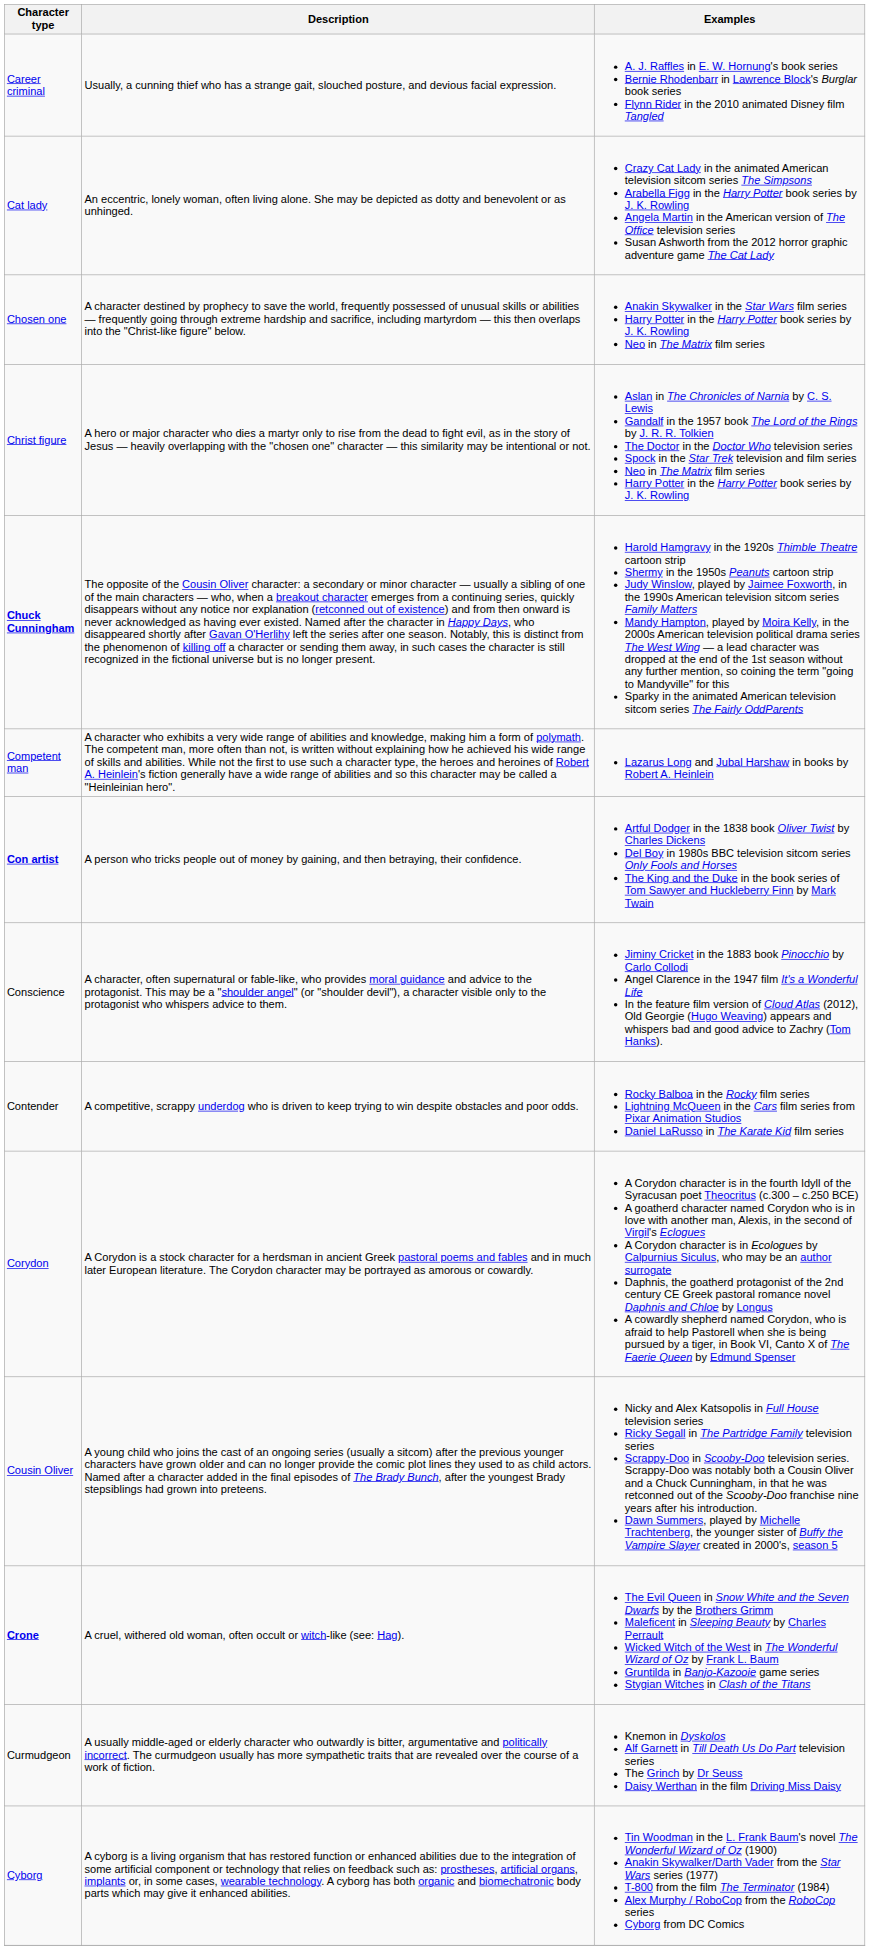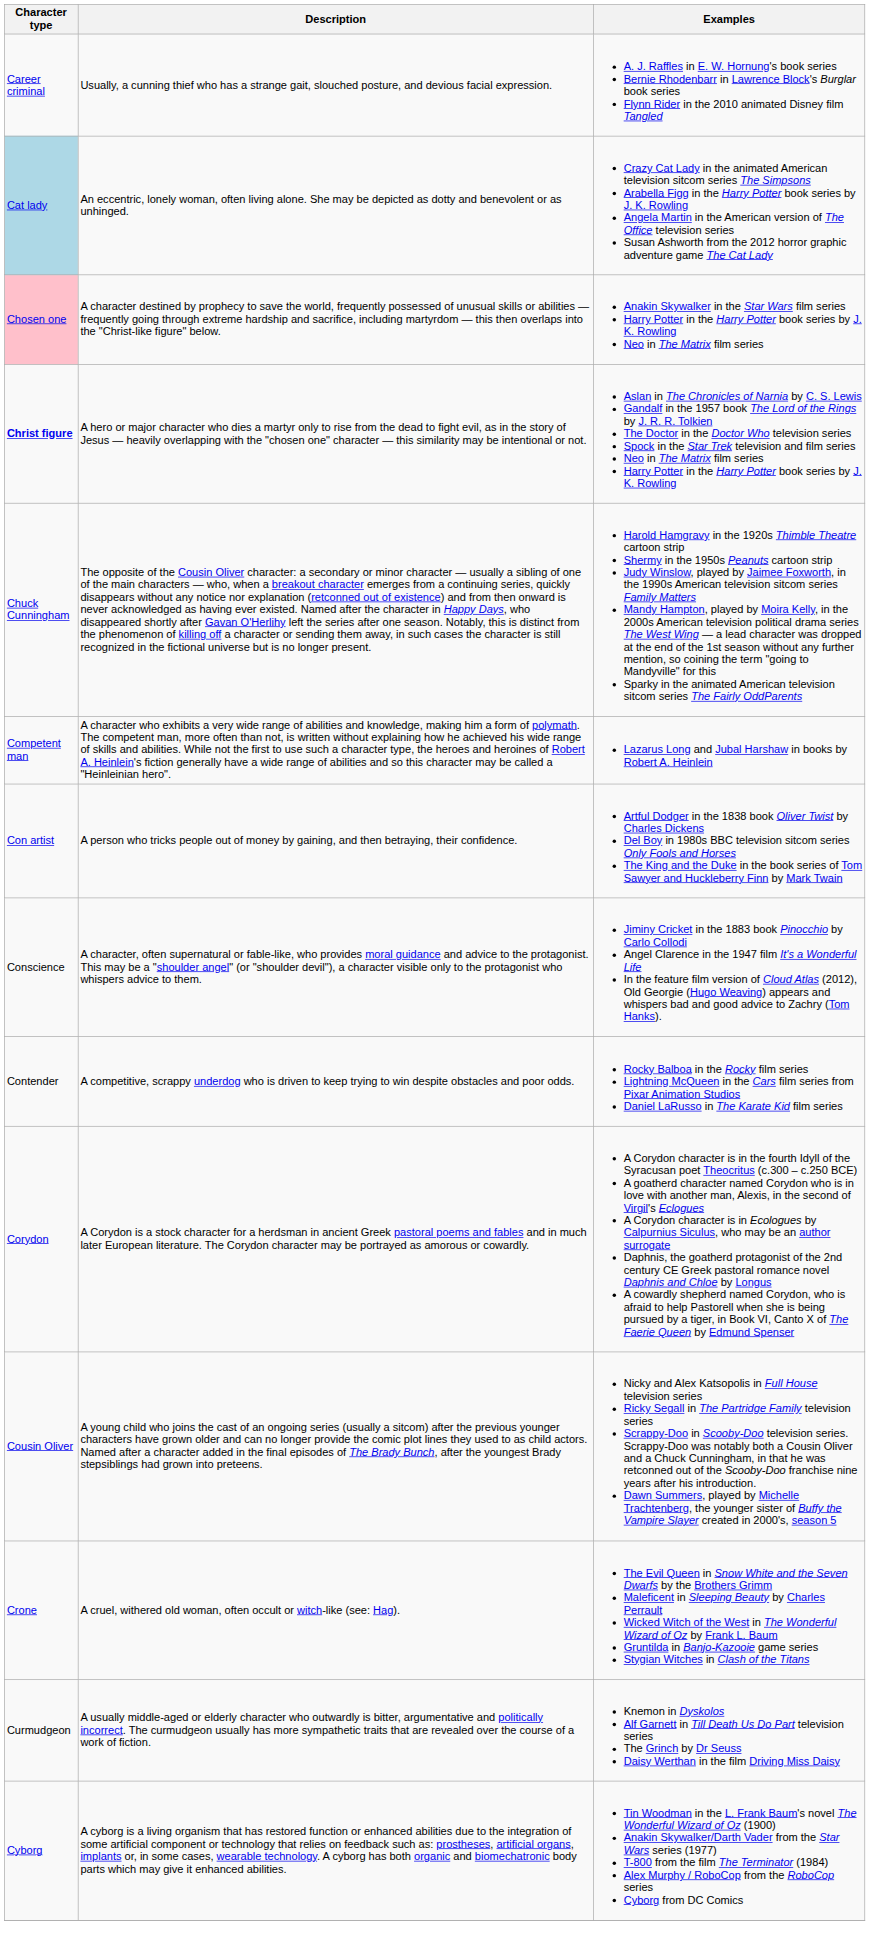Cat lady | Character type: no background -> lightblue background
Chosen one | Character type: no background -> pink background
Christ figure | Character type: normal -> bold
Chuck Cunningham | Character type: bold -> normal
Con artist | Character type: bold -> normal
Crone | Character type: bold -> normal
